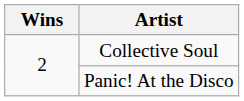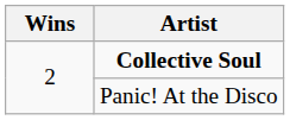Collective Soul | Artist: normal -> bold
